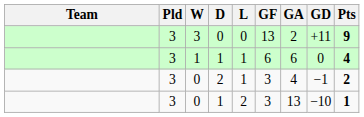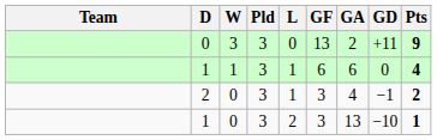columns swapped: Pld <-> D
